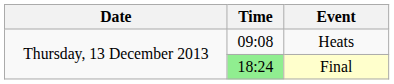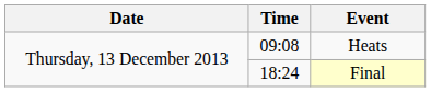Final | Time: lightgreen background -> no background
